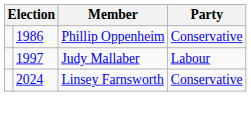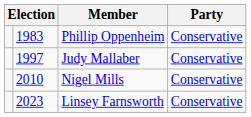Phillip Oppenheim | column 2: 1986 -> 1983
Judy Mallaber | Party: Labour -> Conservative
+ row: 2010 | Nigel Mills | Conservative
Linsey Farnsworth | column 2: 2024 -> 2023
